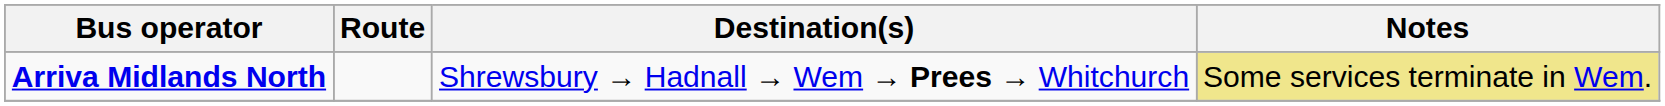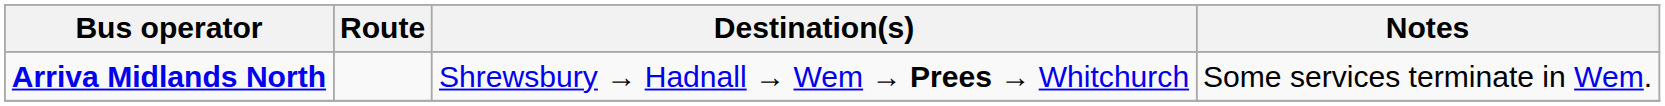Arriva Midlands North | Notes: khaki background -> no background
